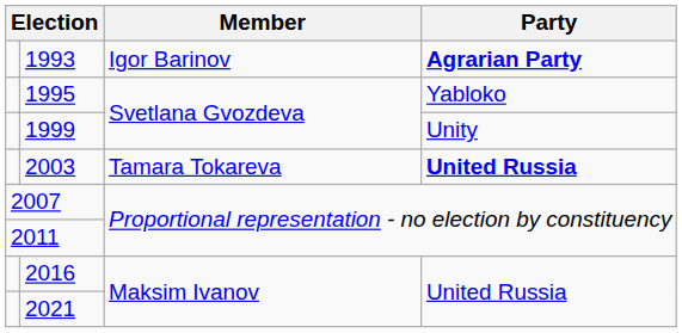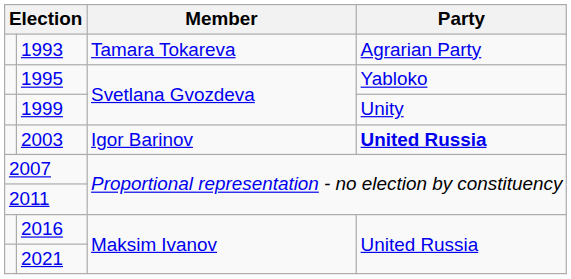1993 | Member: Igor Barinov -> Tamara Tokareva
1993 | Party: bold -> normal
2003 | Member: Tamara Tokareva -> Igor Barinov
